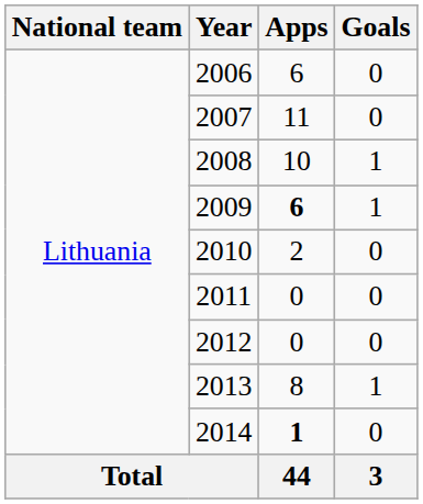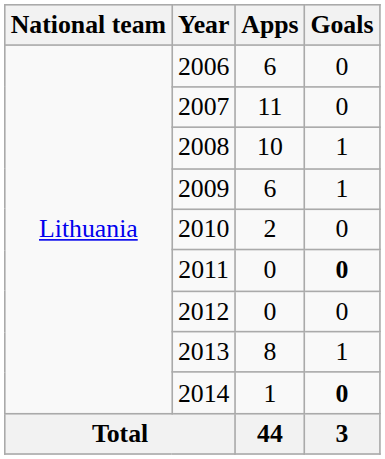2009 | Apps: bold -> normal
2011 | Goals: normal -> bold
2014 | Apps: bold -> normal
2014 | Goals: normal -> bold
